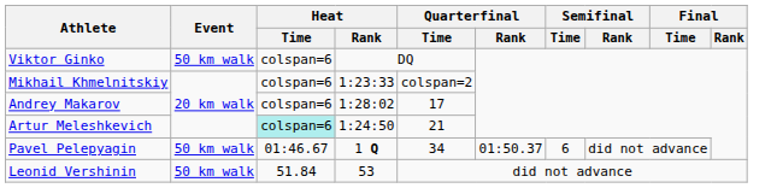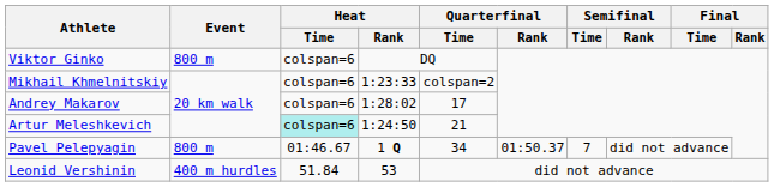Viktor Ginko | Event: 50 km walk -> 800 m
Pavel Pelepyagin | Event: 50 km walk -> 800 m
Pavel Pelepyagin | Semifinal / Time: 6 -> 7
Leonid Vershinin | Event: 50 km walk -> 400 m hurdles
